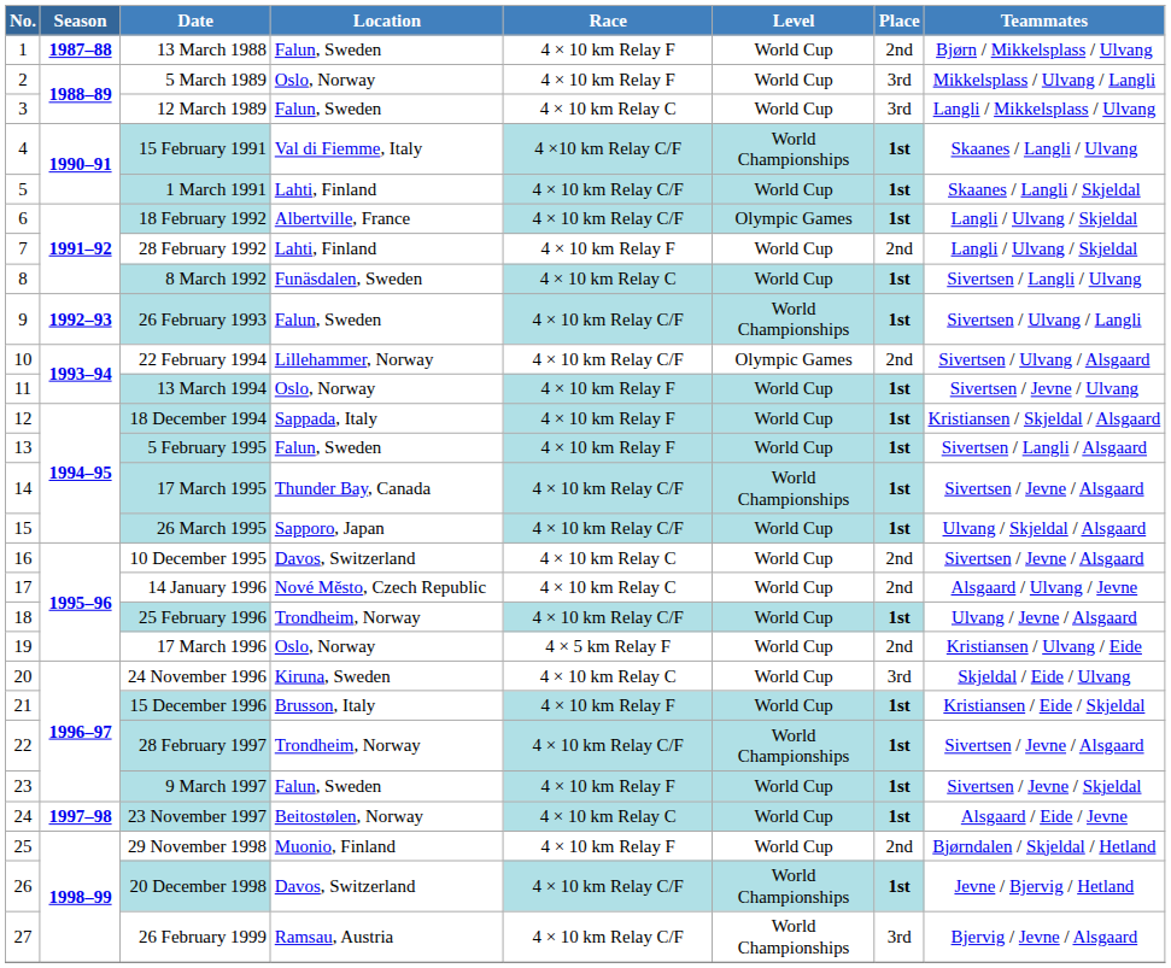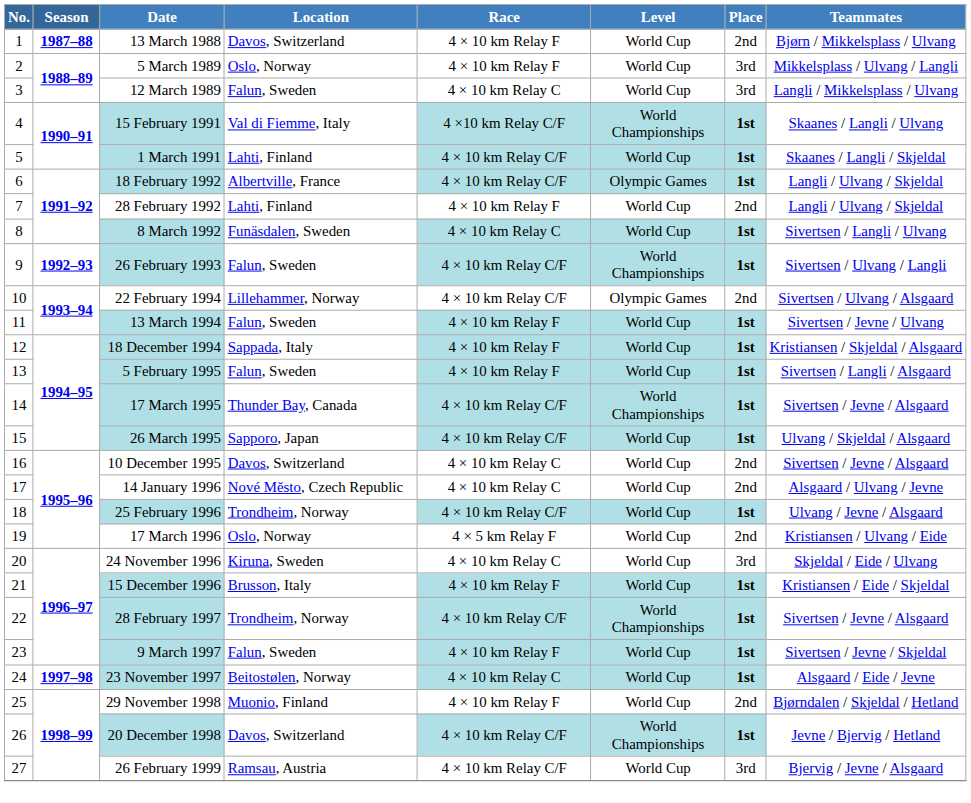13 March 1988 | Location: Falun, Sweden -> Davos, Switzerland
13 March 1994 | Location: Oslo, Norway -> Falun, Sweden
26 February 1999 | Level: World Championships -> World Cup
